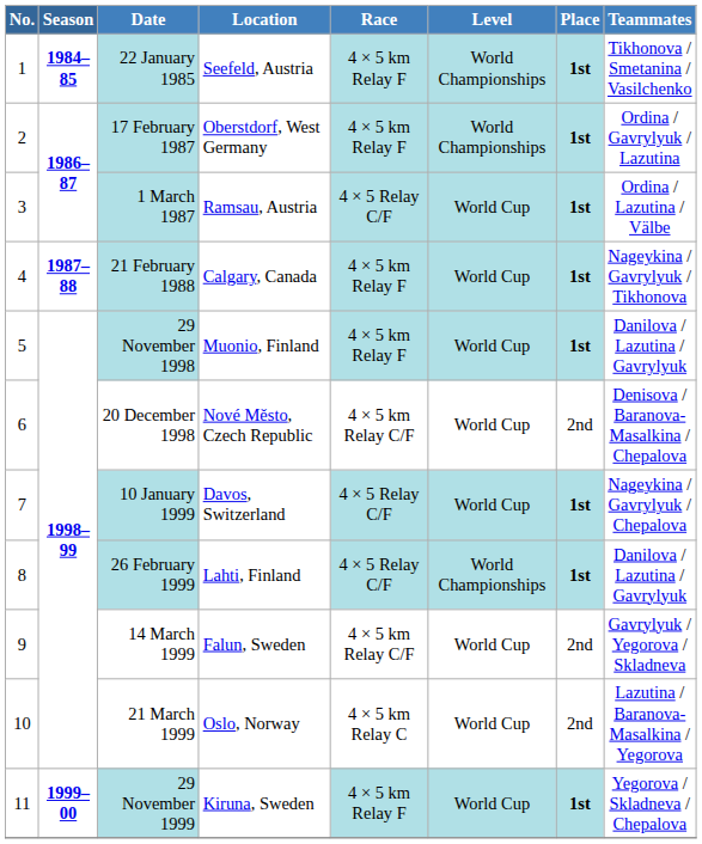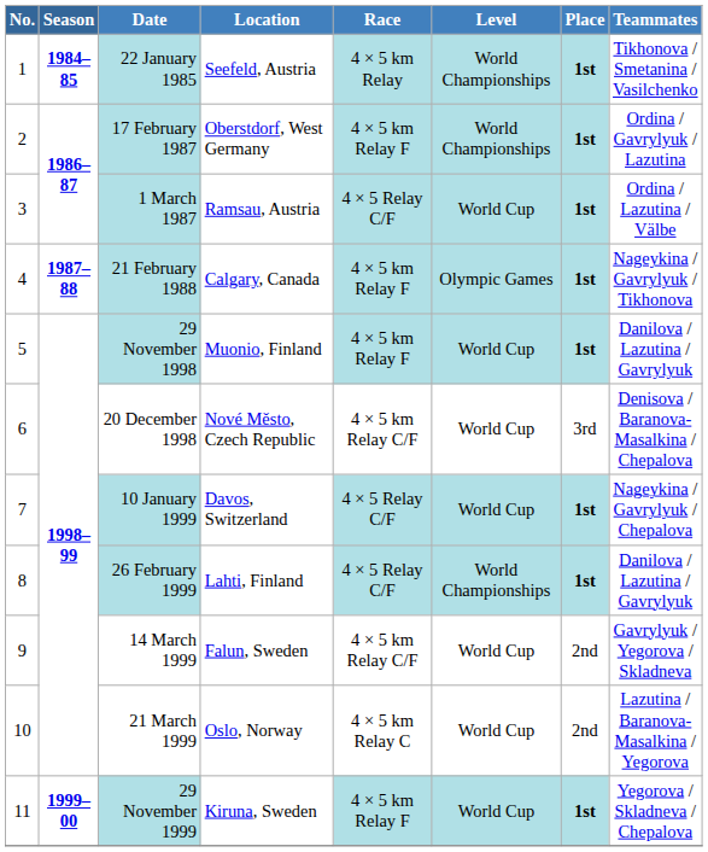22 January 1985 | Race: 4 × 5 km Relay F -> 4 × 5 km Relay
21 February 1988 | Level: World Cup -> Olympic Games
20 December 1998 | Place: 2nd -> 3rd
